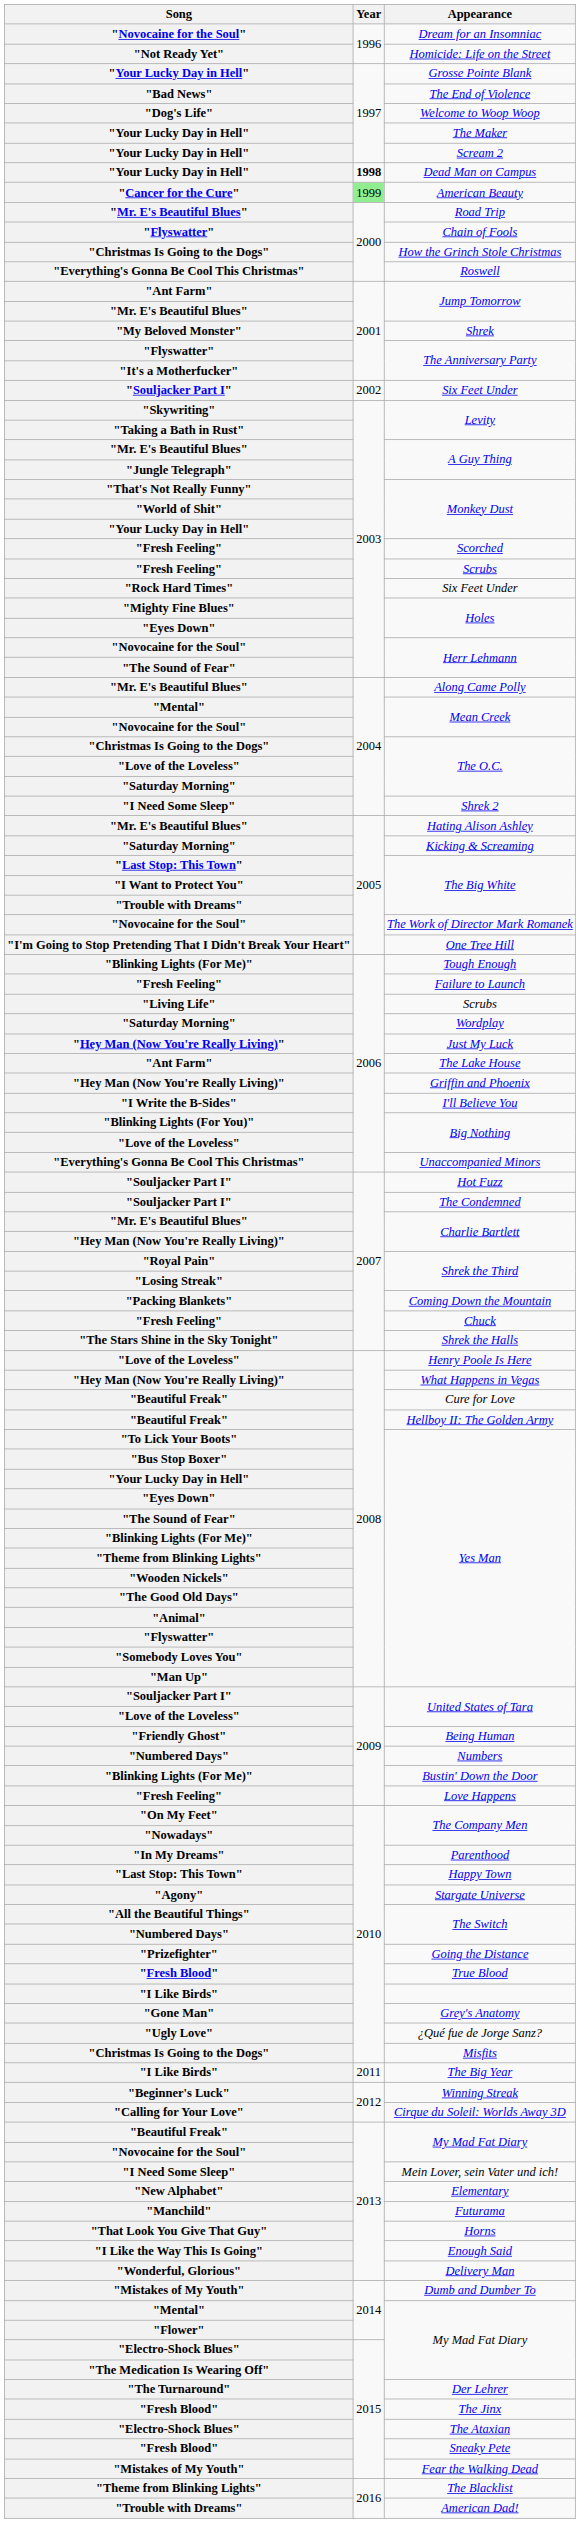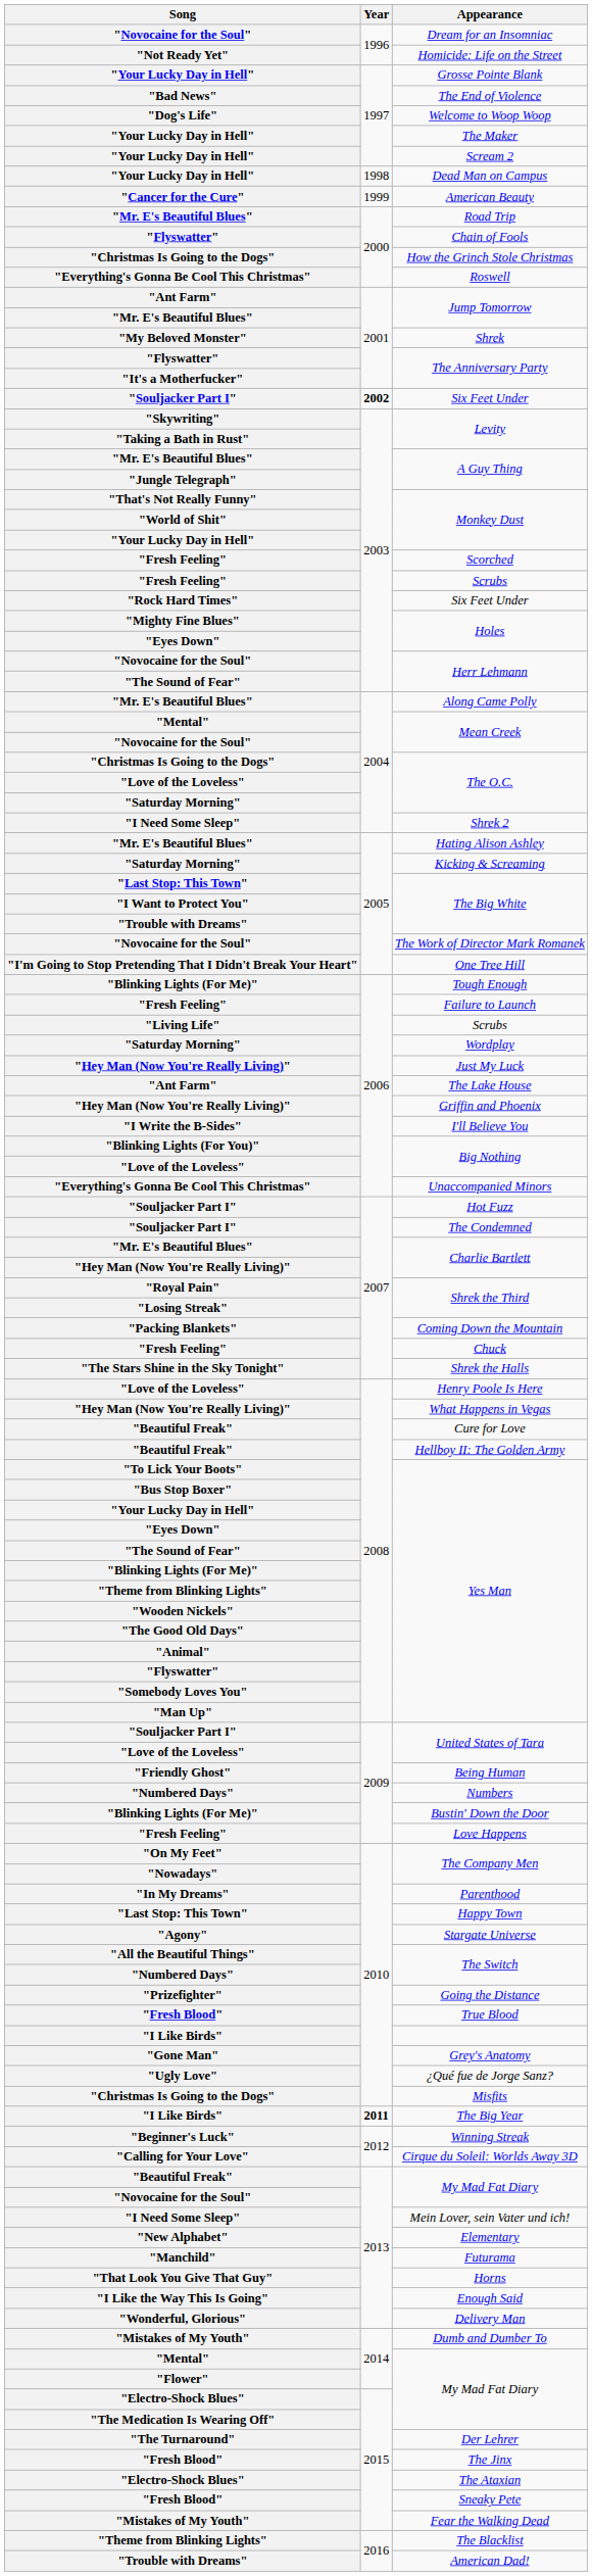Dead Man on Campus | Year: bold -> normal
American Beauty | Year: lightgreen background -> no background
"Souljacker Part I" / Six Feet Under | Year: normal -> bold
The Big Year | Year: normal -> bold
